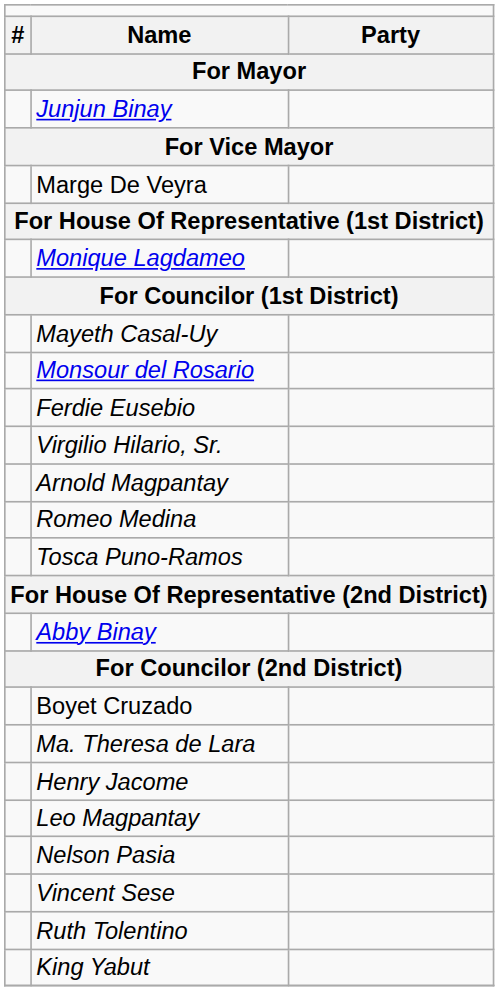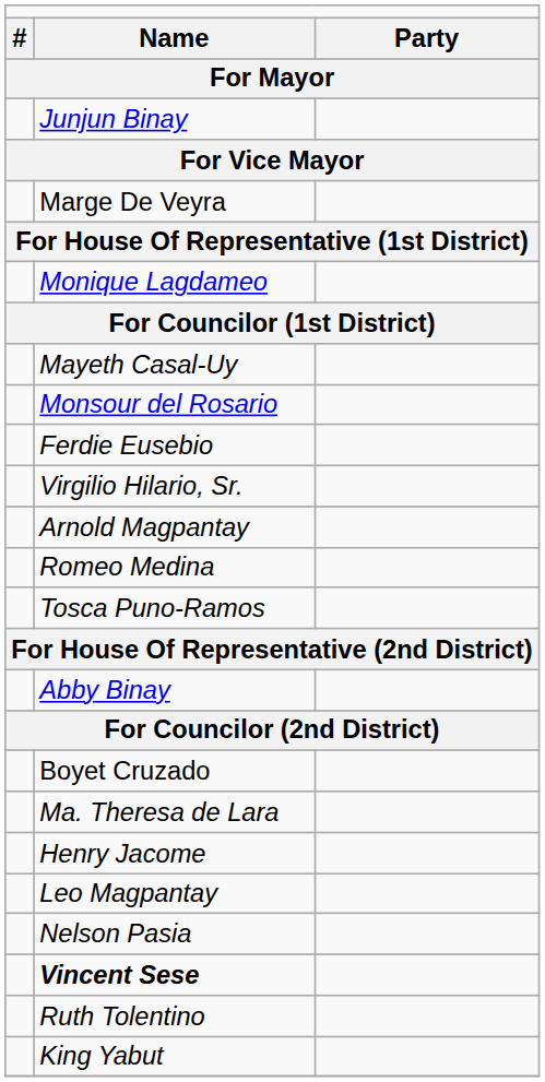Vincent Sese | column 2: normal -> bold
